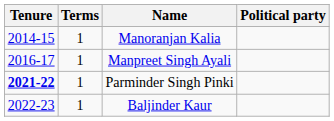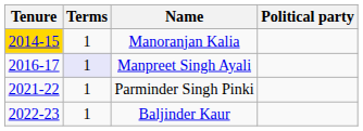Manoranjan Kalia | Tenure: no background -> gold background
Manpreet Singh Ayali | Terms: no background -> lavender background
Parminder Singh Pinki | Tenure: bold -> normal
